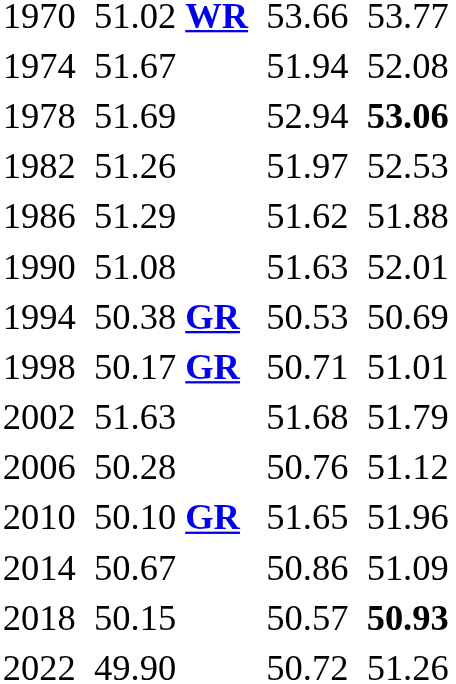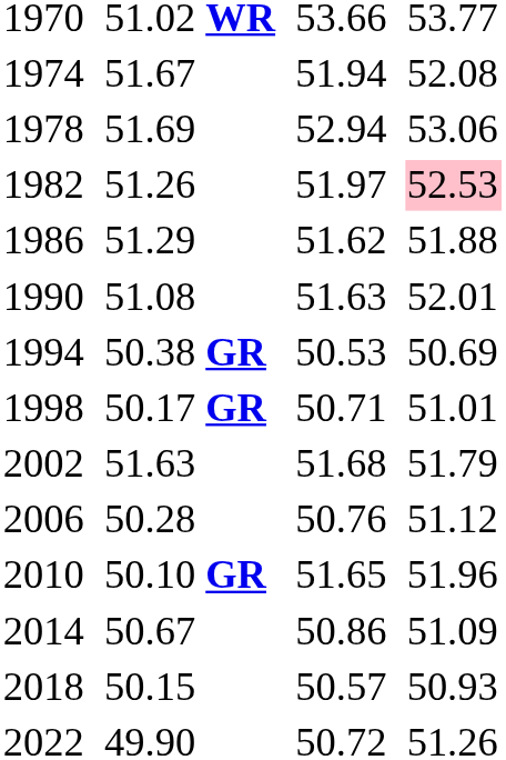1978 | column 4: bold -> normal
1982 | column 4: no background -> pink background
2018 | column 4: bold -> normal
